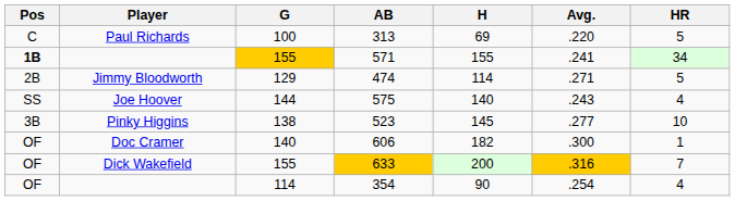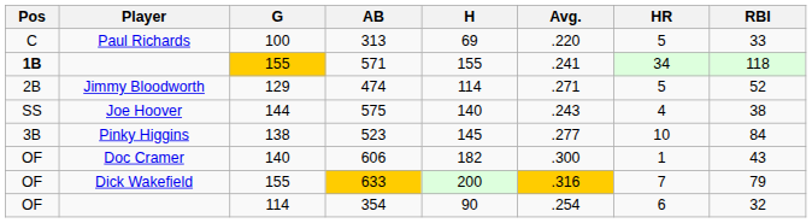+ column: RBI | 33 | 118 | 52 | 38 | 84 | 43 | 79 | 32
354 | HR: 4 -> 6
